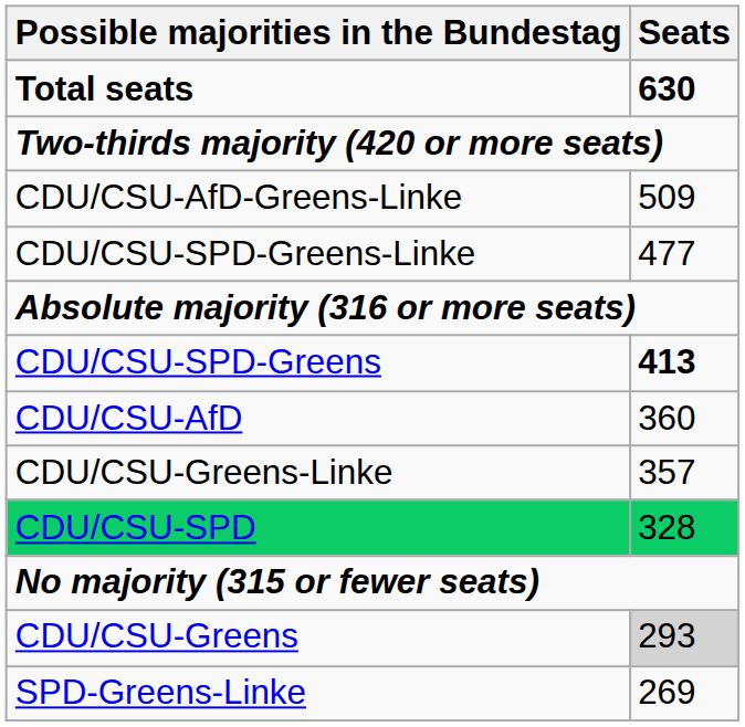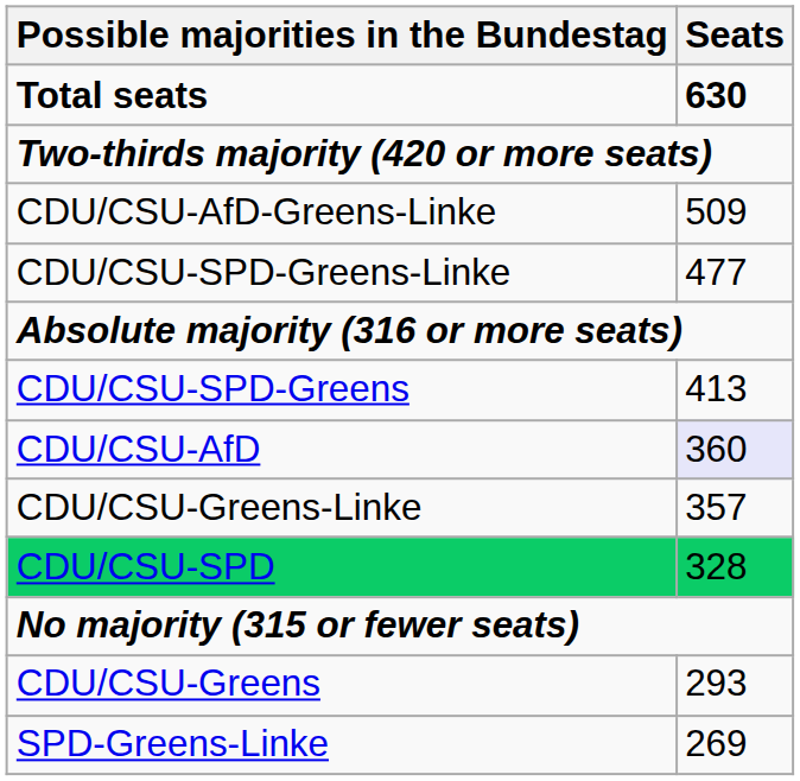CDU/CSU-SPD-Greens | Seats: bold -> normal
CDU/CSU-AfD | Seats: no background -> lavender background
CDU/CSU-Greens | Seats: lightgrey background -> no background
